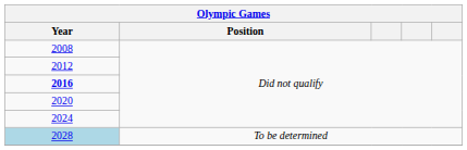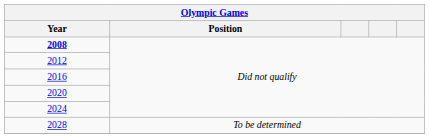2008 | Year: normal -> bold
2016 | Year: bold -> normal
2028 | Year: lightblue background -> no background
